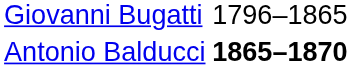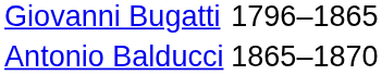Antonio Balducci | column 2: bold -> normal
